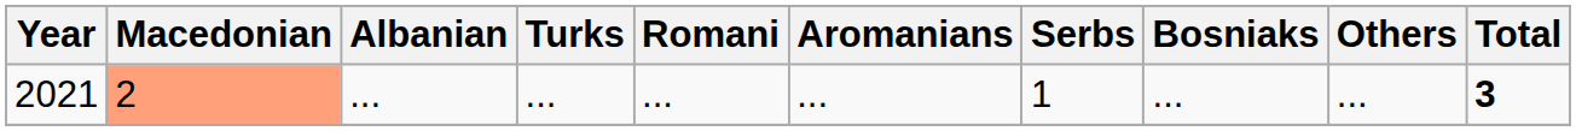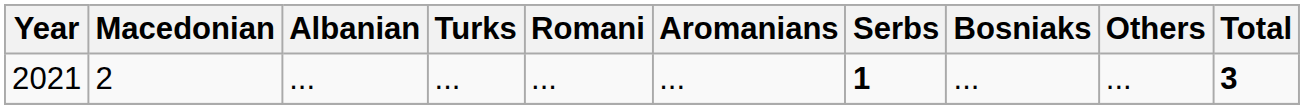2021 | Macedonian: lightsalmon background -> no background
2021 | Serbs: normal -> bold
